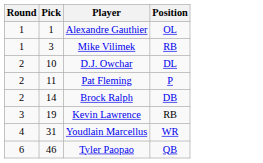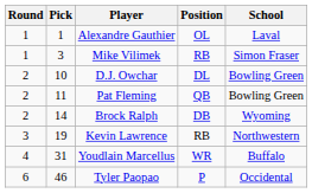+ column: School | Laval | Simon Fraser | Bowling Green | Bowling Green | Wyoming | Northwestern | Buffalo | Occidental
Pat Fleming | Position: P -> QB
Tyler Paopao | Position: QB -> P
